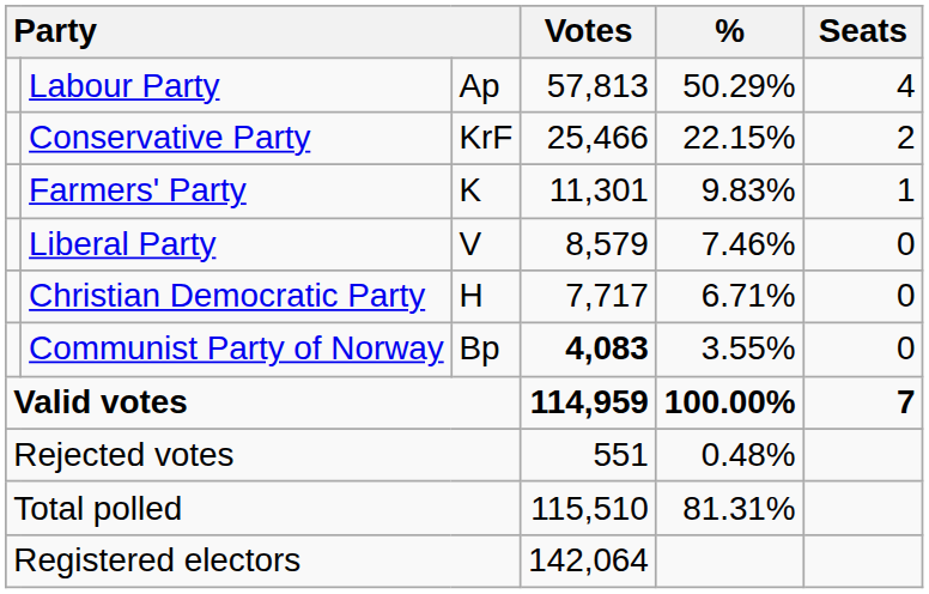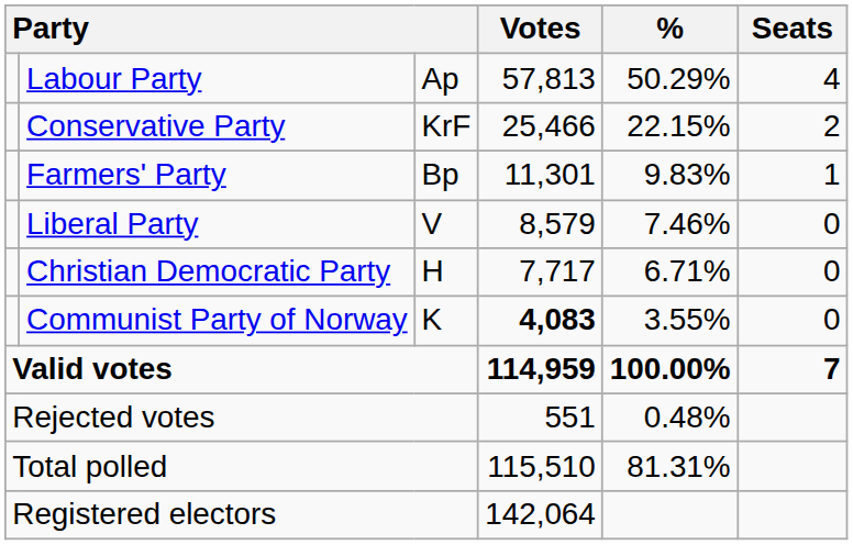Farmers' Party | column 3: K -> Bp
Communist Party of Norway | column 3: Bp -> K
